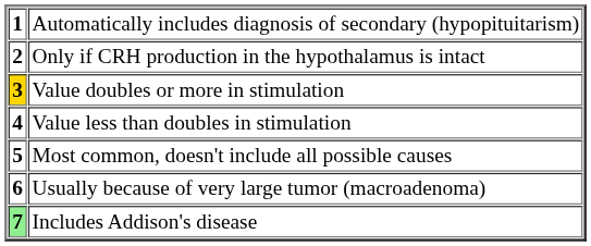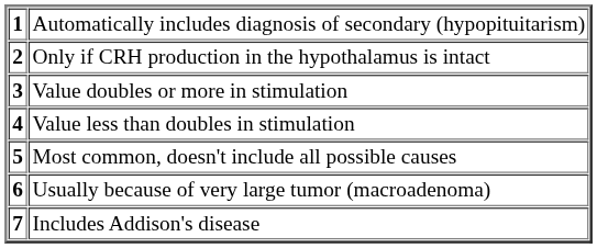Value doubles or more in stimulation | column 1: gold background -> no background
Includes Addison's disease | column 1: lightgreen background -> no background
